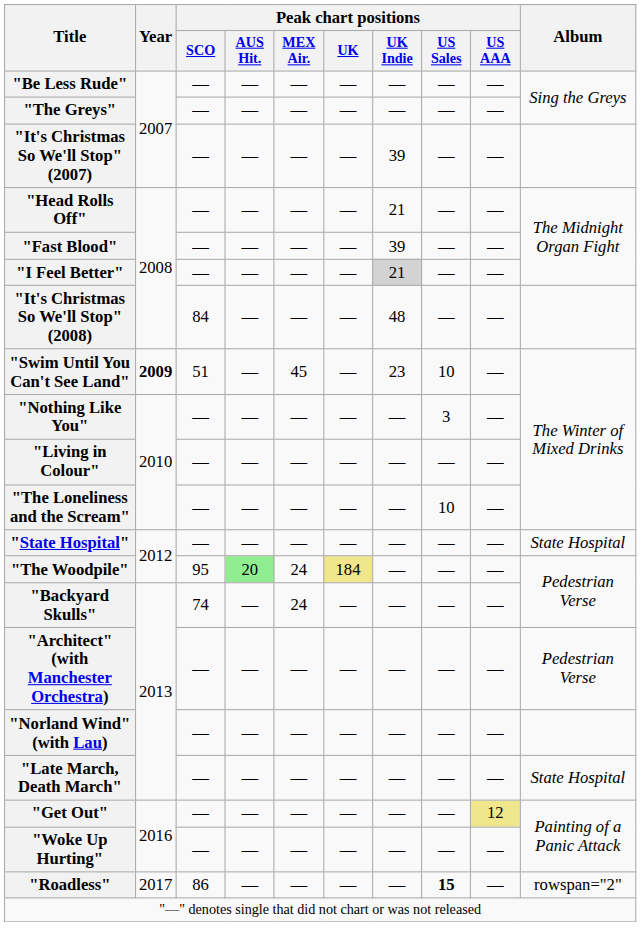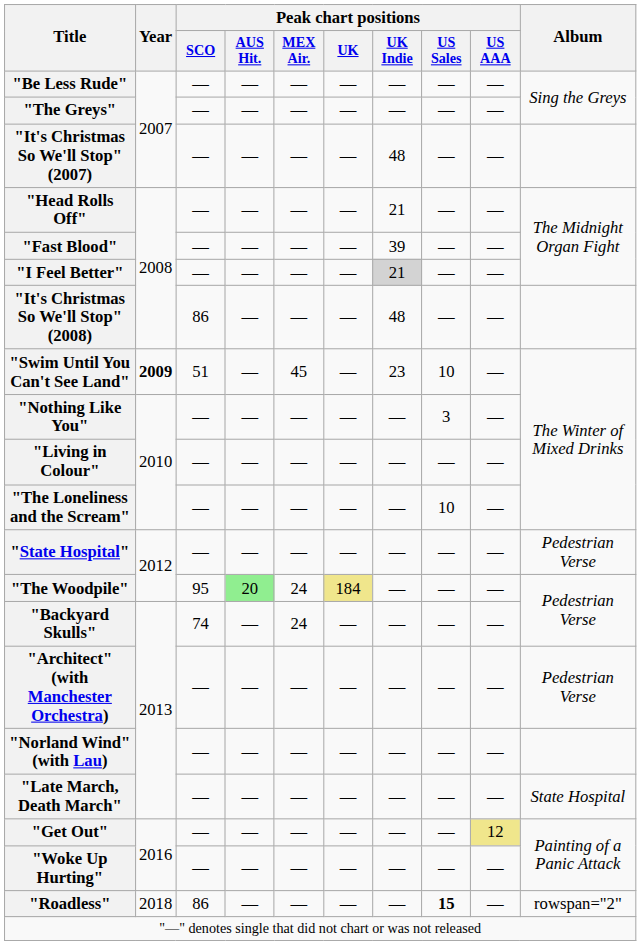"It's Christmas So We'll Stop" (2007) | Peak chart positions / UK Indie: 39 -> 48
"It's Christmas So We'll Stop" (2008) | Peak chart positions / SCO: 84 -> 86
"State Hospital" | Album: State Hospital -> Pedestrian Verse
"Roadless" | Year: 2017 -> 2018
